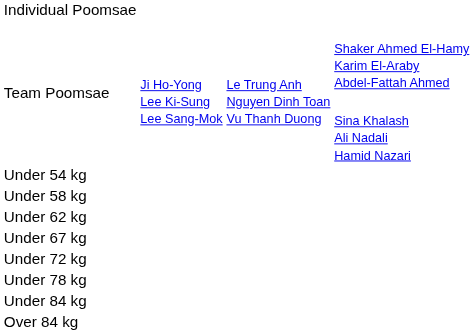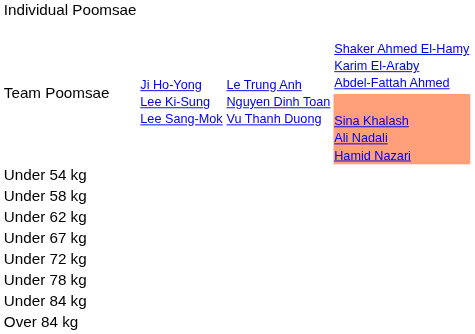Team Poomsae / Sina Khalash Ali Nadali Hamid Nazari | column 4: no background -> lightsalmon background
